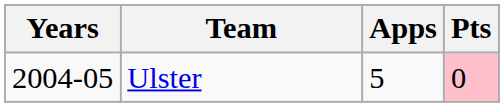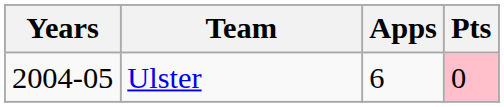Ulster | Apps: 5 -> 6
